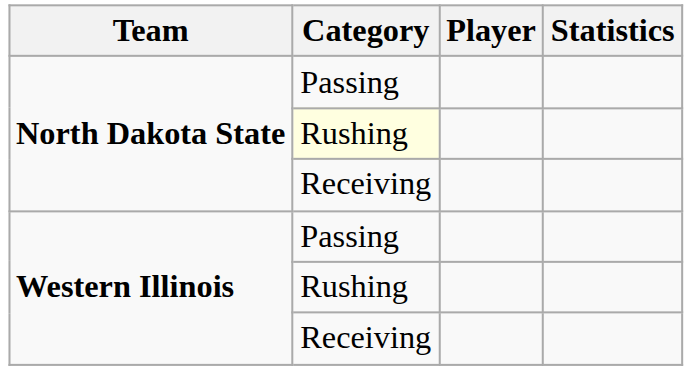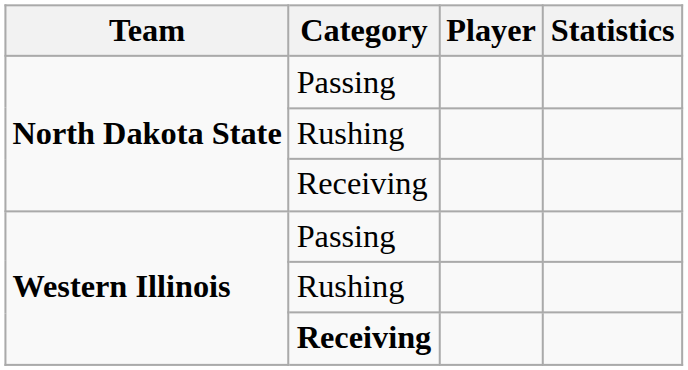North Dakota State / Rushing | Category: lightyellow background -> no background
Western Illinois / Receiving | Category: normal -> bold
